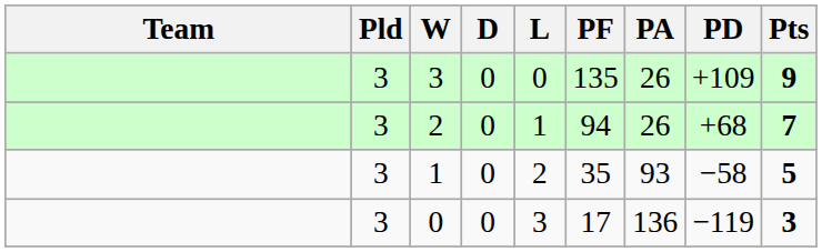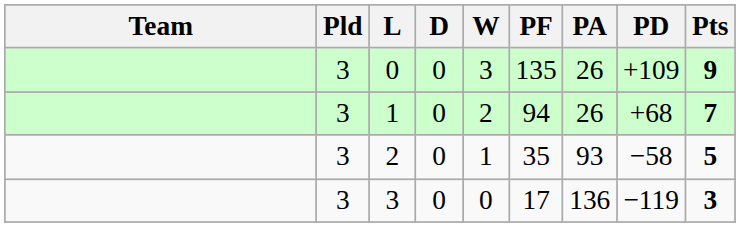columns swapped: W <-> L
